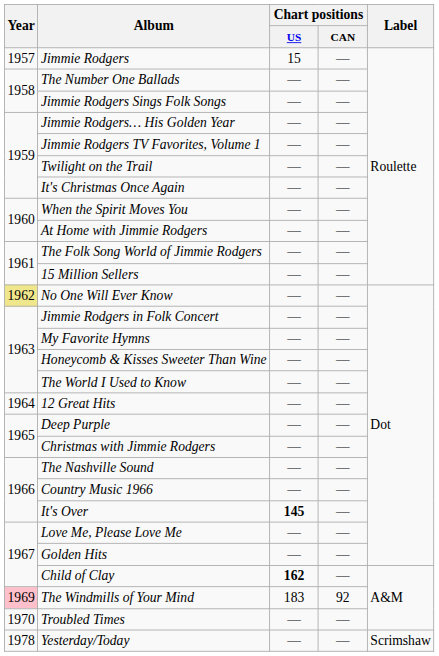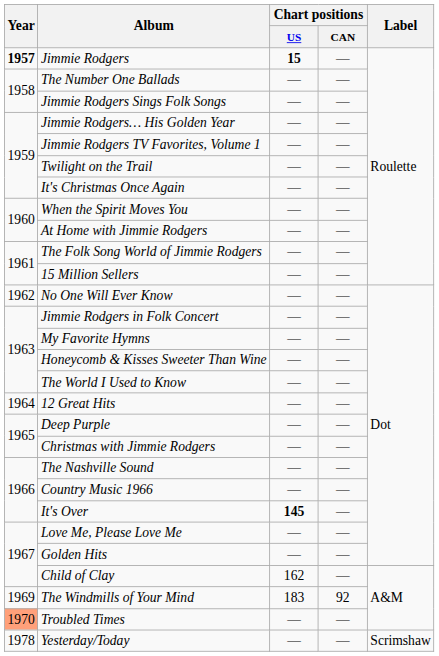Jimmie Rodgers | Year: normal -> bold
Jimmie Rodgers | Chart positions / US: normal -> bold
No One Will Ever Know | Year: khaki background -> no background
Child of Clay | Chart positions / US: bold -> normal
The Windmills of Your Mind | Year: pink background -> no background
Troubled Times | Year: no background -> lightsalmon background
